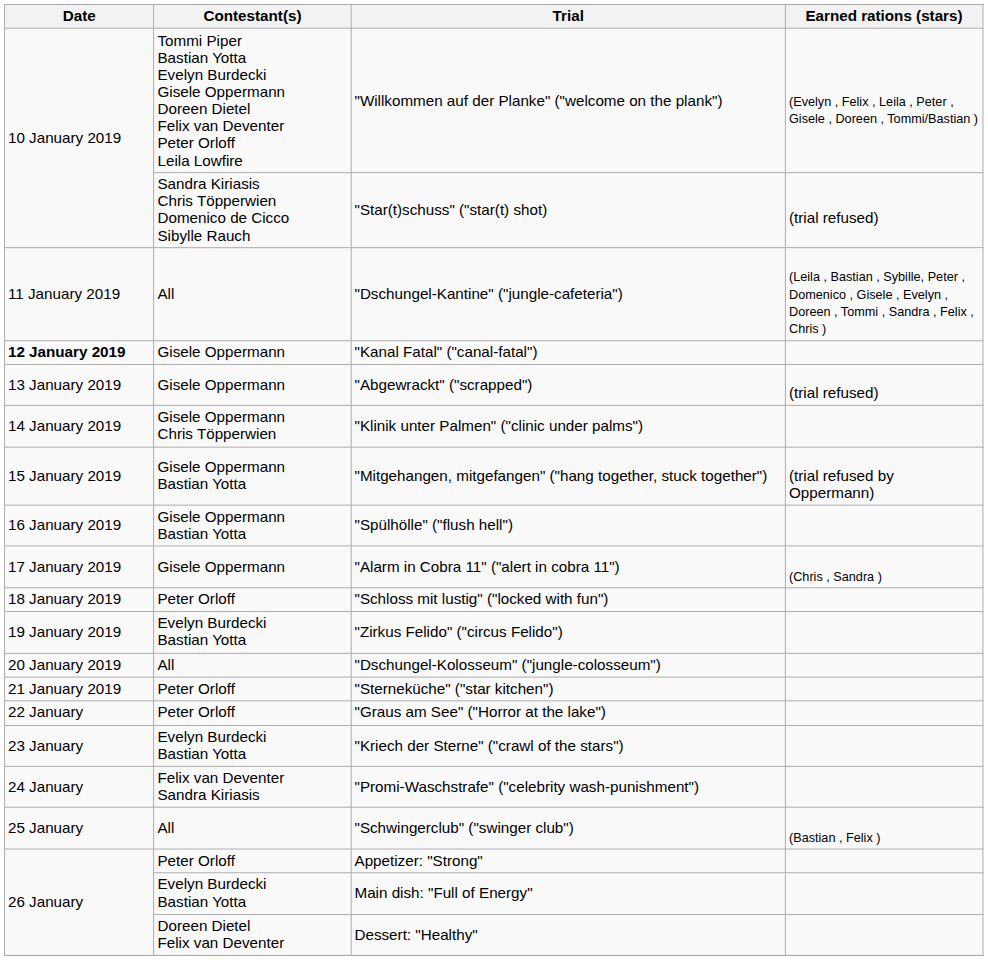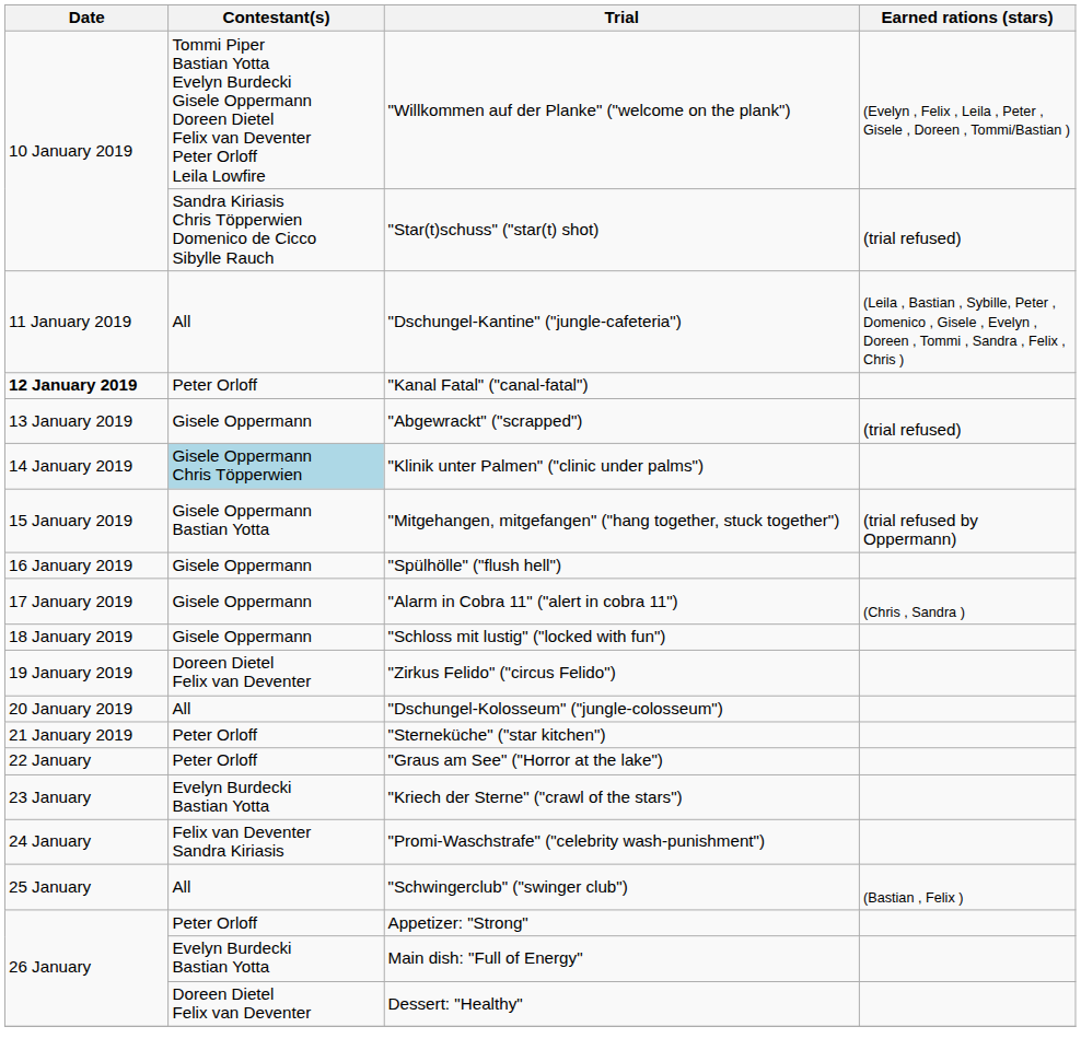"Kanal Fatal" ("canal-fatal") | Contestant(s): Gisele Oppermann -> Peter Orloff
"Klinik unter Palmen" ("clinic under palms") | Contestant(s): no background -> lightblue background
"Spülhölle" ("flush hell") | Contestant(s): Gisele Oppermann Bastian Yotta -> Gisele Oppermann
"Schloss mit lustig" ("locked with fun") | Contestant(s): Peter Orloff -> Gisele Oppermann
"Zirkus Felido" ("circus Felido") | Contestant(s): Evelyn Burdecki Bastian Yotta -> Doreen Dietel Felix van Deventer
